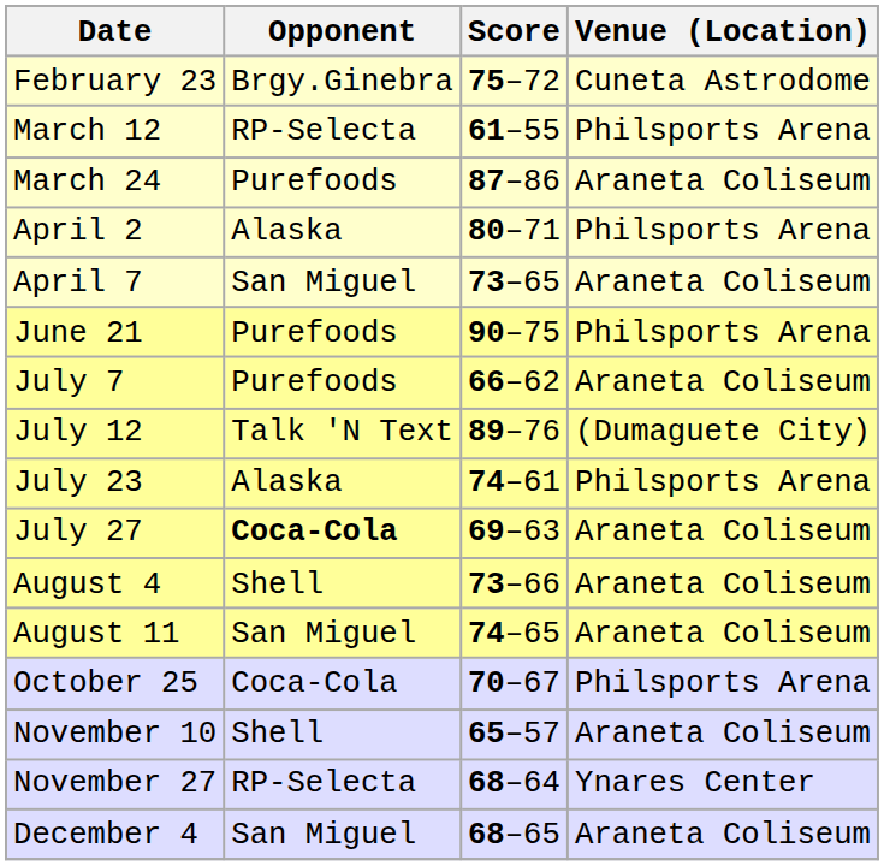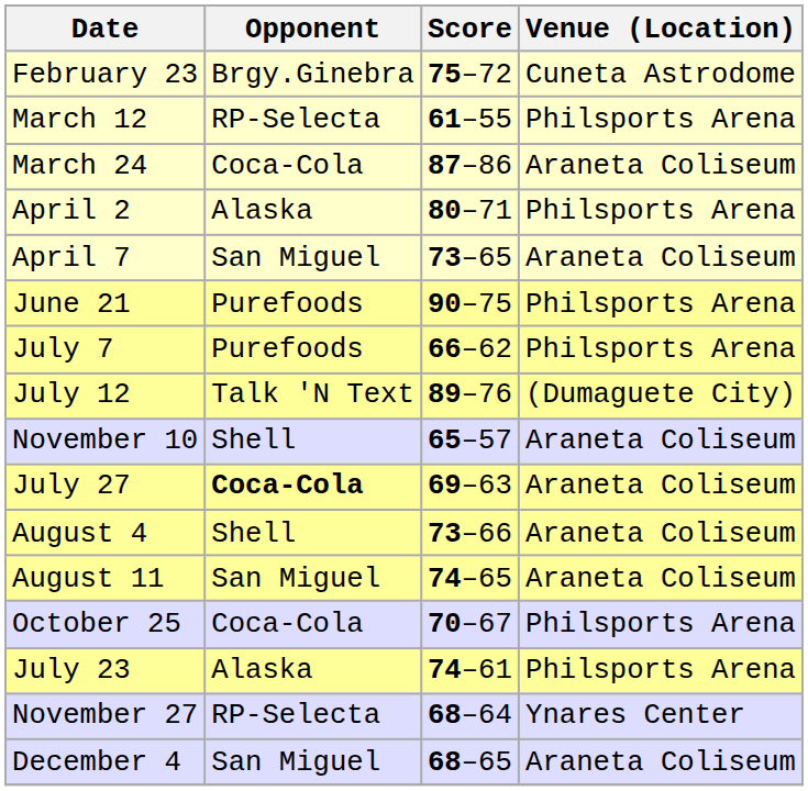March 24 | Opponent: Purefoods -> Coca-Cola
July 7 | Venue (Location): Araneta Coliseum -> Philsports Arena
rows swapped: July 23 <-> November 10
